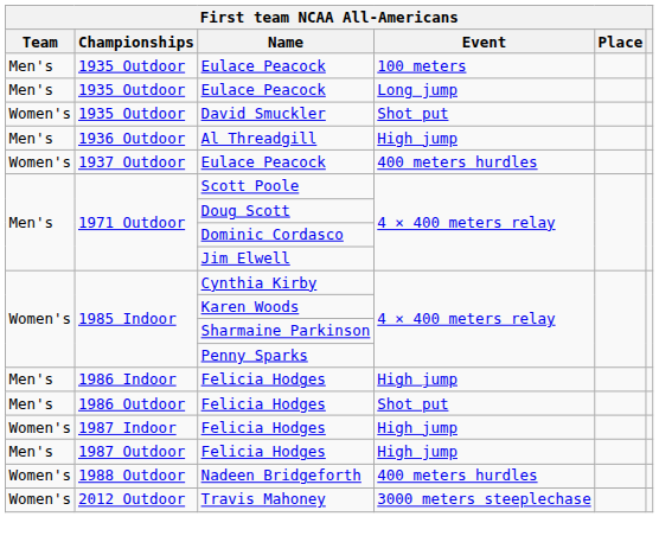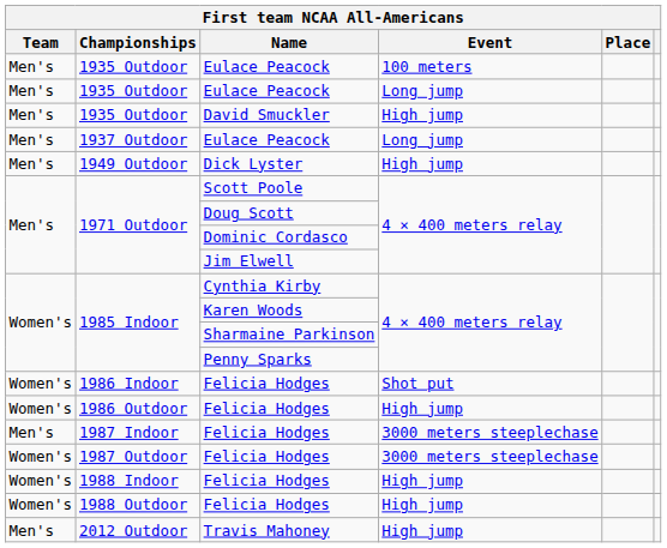David Smuckler | Team: Women's -> Men's
David Smuckler | Event: Shot put -> High jump
- row: Men's | 1936 Outdoor | Al Threadgill | High jump
1937 Outdoor / Eulace Peacock | Team: Women's -> Men's
1937 Outdoor / Eulace Peacock | Event: 400 meters hurdles -> Long jump
+ row: Men's | 1949 Outdoor | Dick Lyster | High jump
1986 Indoor / Felicia Hodges | Team: Men's -> Women's
1986 Indoor / Felicia Hodges | Event: High jump -> Shot put
1986 Outdoor / Felicia Hodges | Team: Men's -> Women's
1986 Outdoor / Felicia Hodges | Event: Shot put -> High jump
1987 Indoor / Felicia Hodges | Team: Women's -> Men's
1987 Indoor / Felicia Hodges | Event: High jump -> 3000 meters steeplechase
1987 Outdoor / Felicia Hodges | Team: Men's -> Women's
1987 Outdoor / Felicia Hodges | Event: High jump -> 3000 meters steeplechase
+ row: Women's | 1988 Indoor | Felicia Hodges | High jump
- row: Women's | 1988 Outdoor | Nadeen Bridgeforth | 400 meters hurdles
+ row: Women's | 1988 Outdoor | Felicia Hodges | High jump
Travis Mahoney | Team: Women's -> Men's
Travis Mahoney | Event: 3000 meters steeplechase -> High jump
